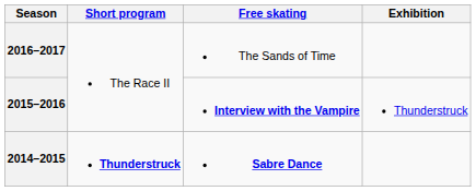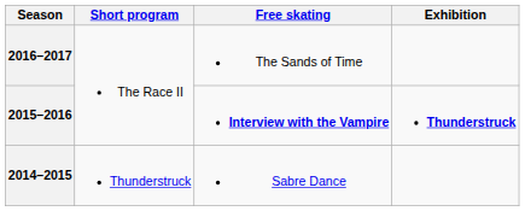2015–2016 | Exhibition: normal -> bold
2014–2015 | Short program: bold -> normal
2014–2015 | Free skating: bold -> normal
